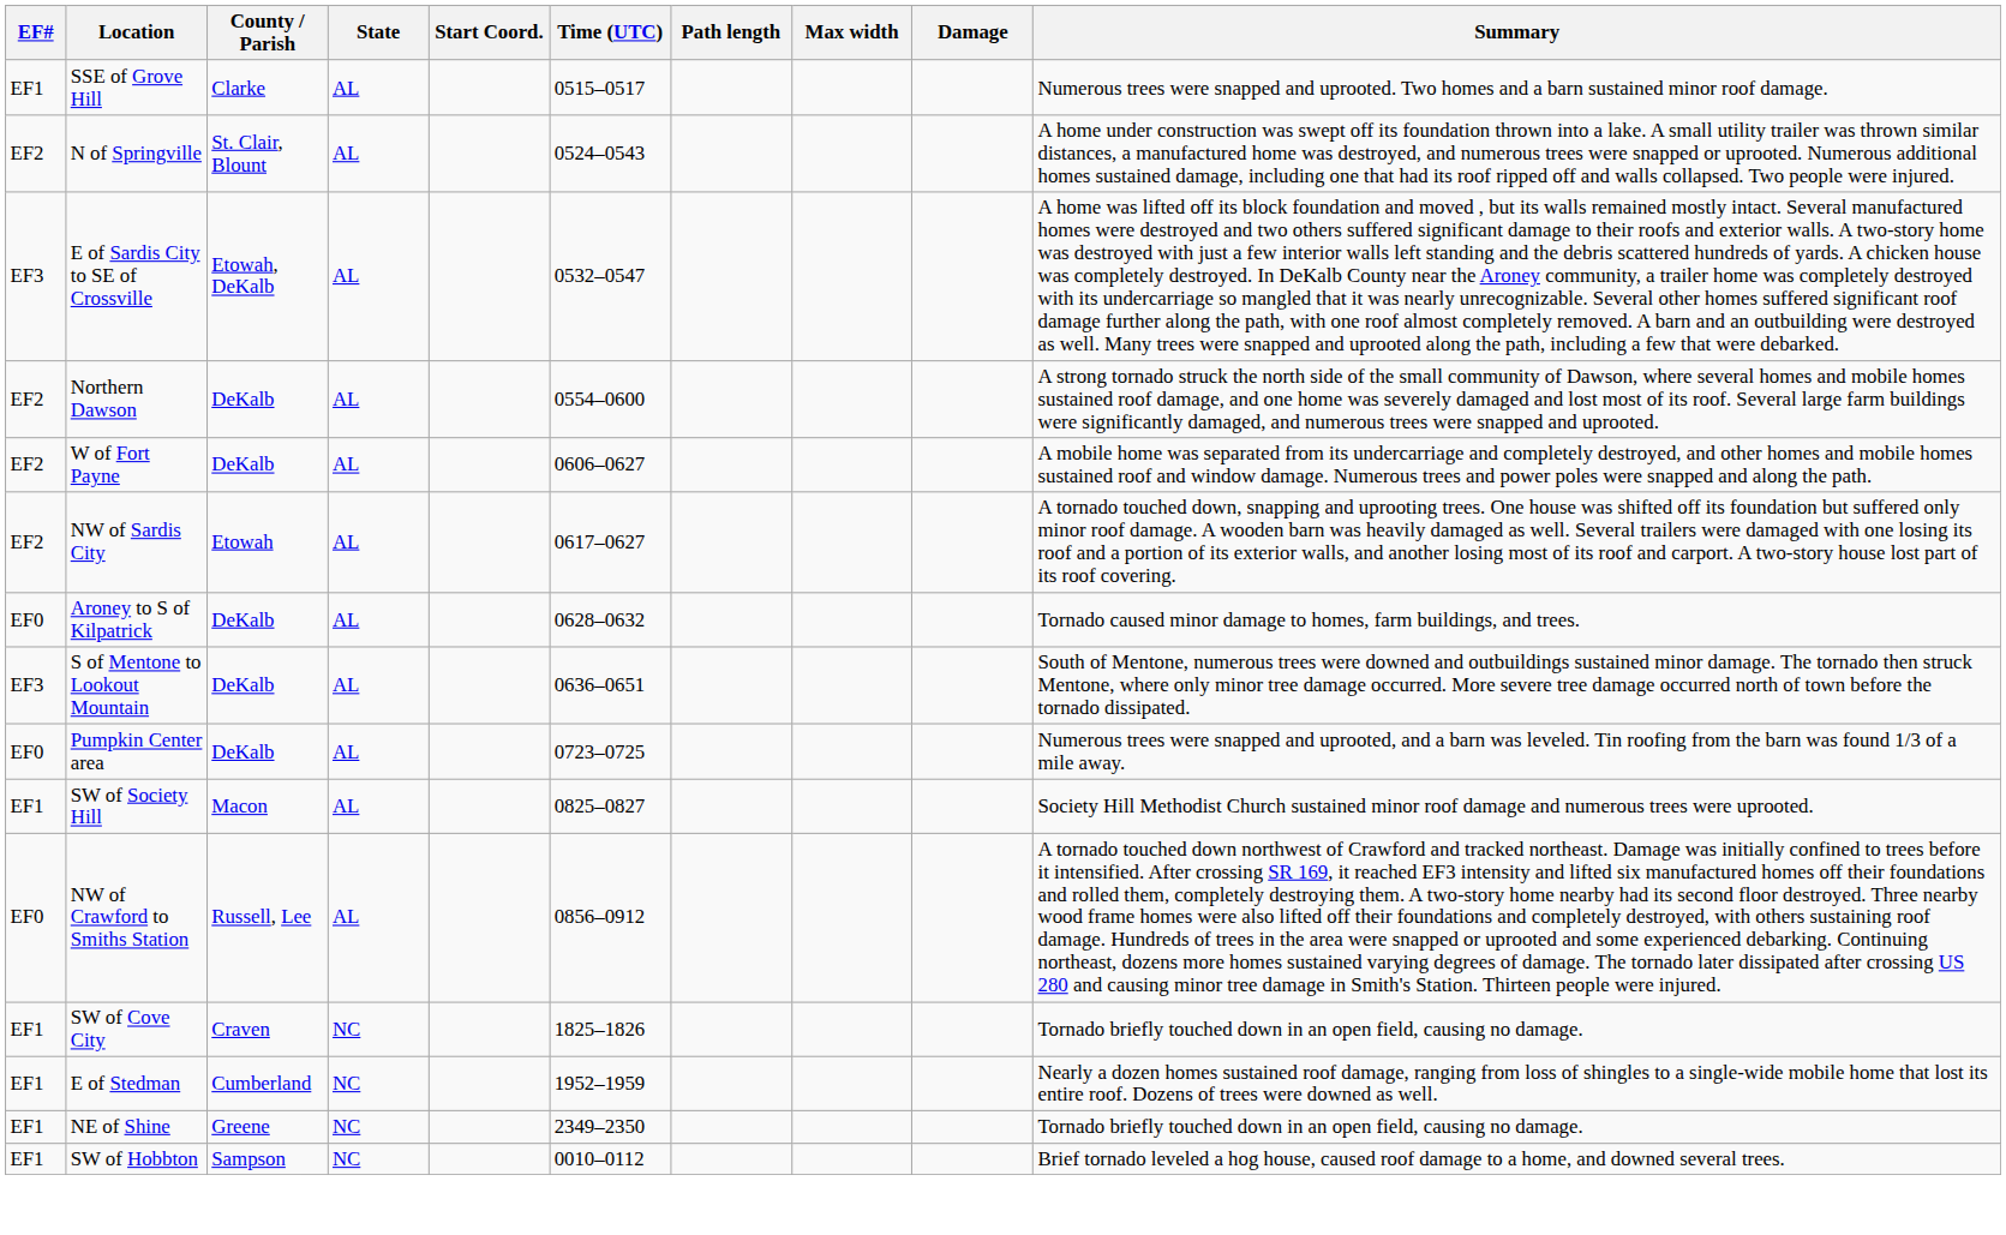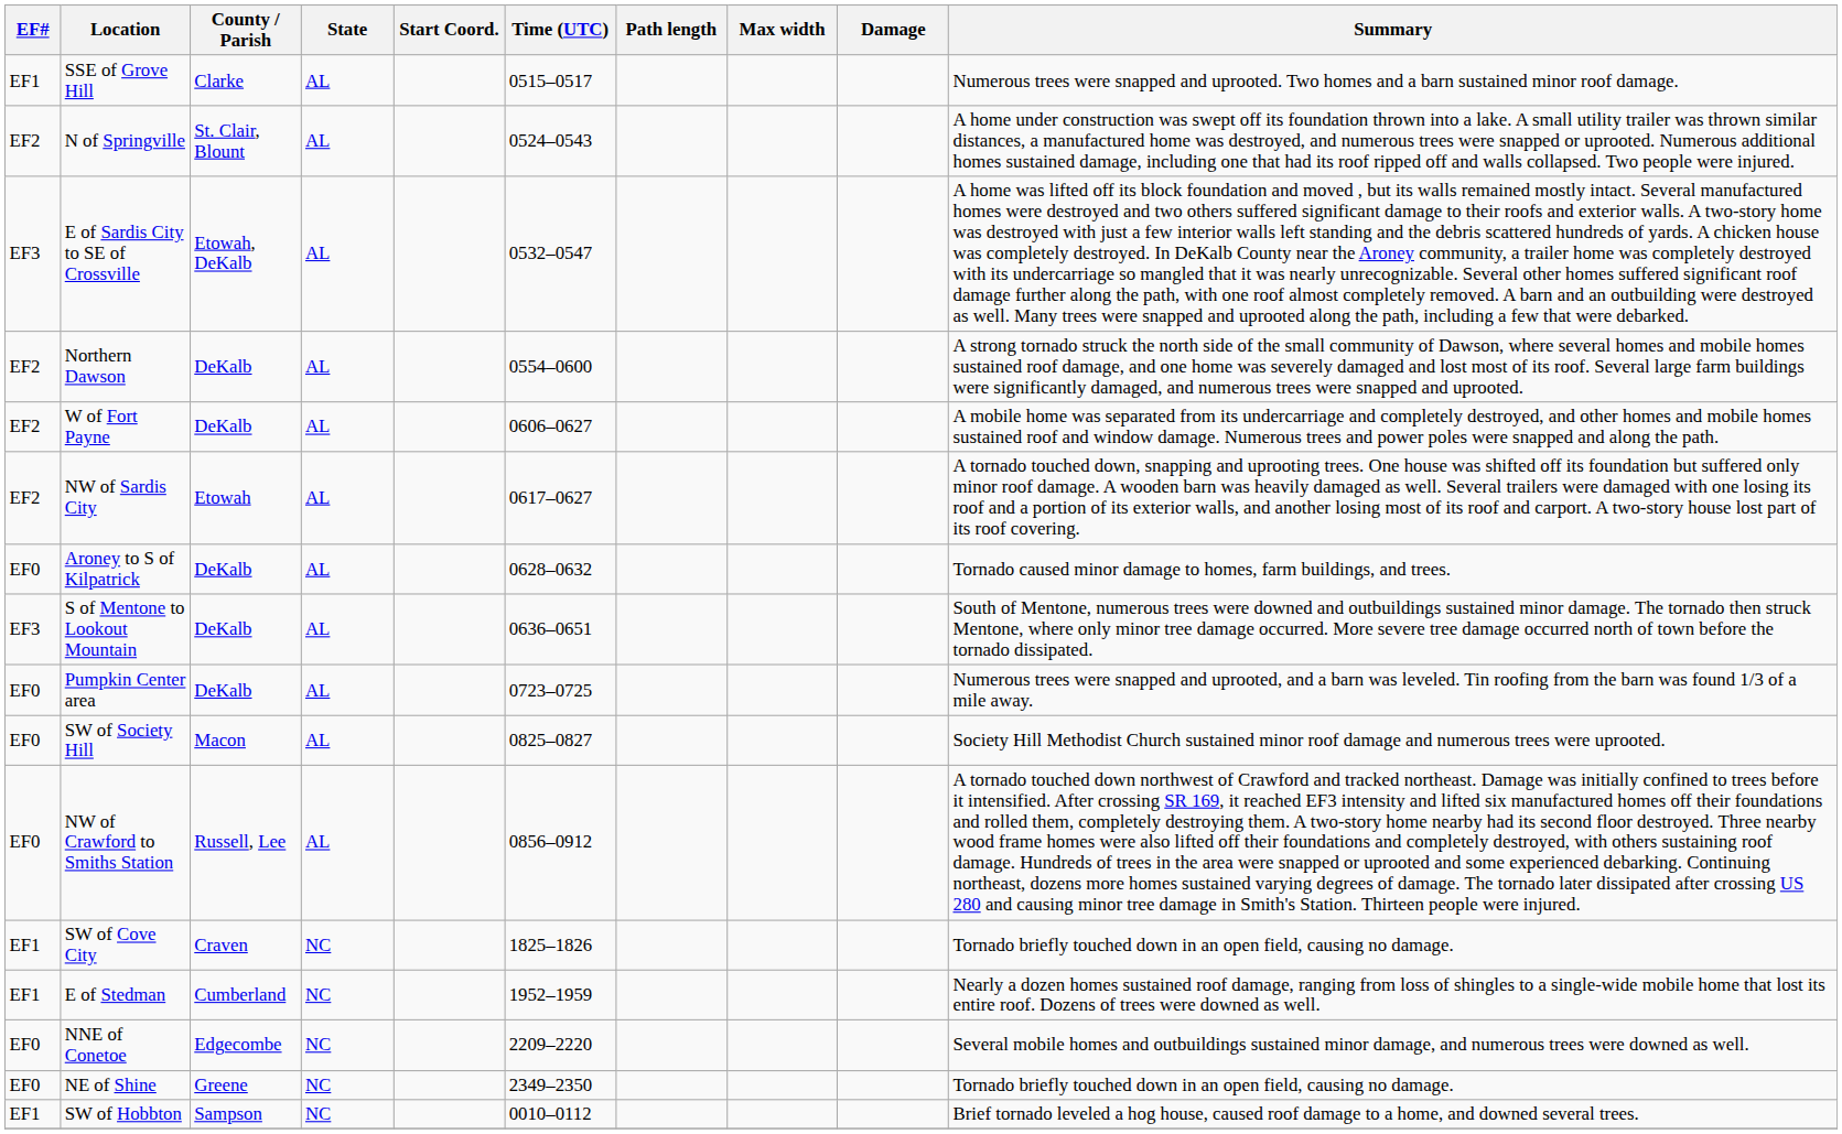SW of Society Hill | EF#: EF1 -> EF0
+ row: EF0 | NNE of Conetoe | Edgecombe | NC | 2209–2220 | Several mobile homes and outbuildings sustained minor damage, and numerous trees were downed as well.
NE of Shine | EF#: EF1 -> EF0
